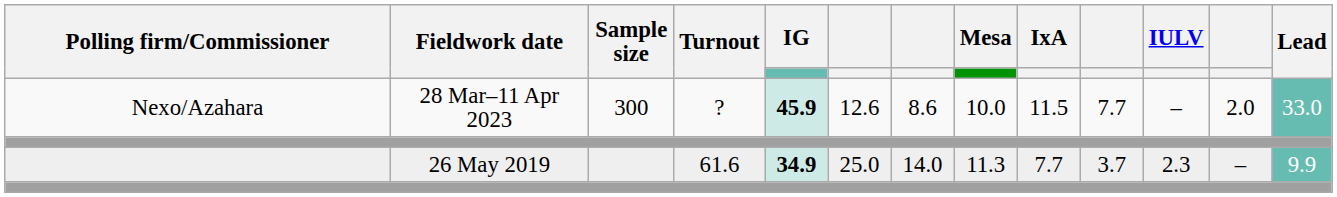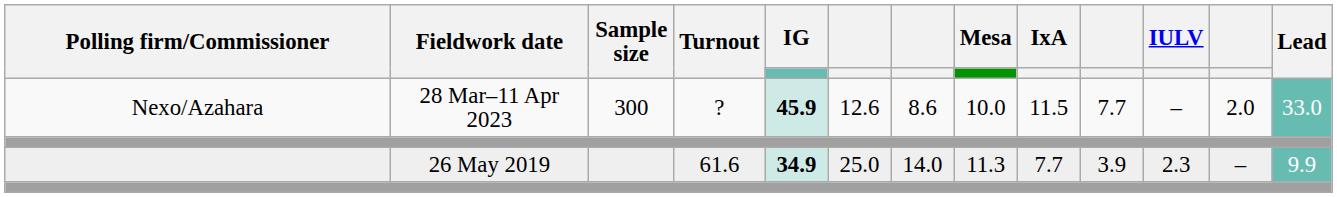26 May 2019 | column 10: 3.7 -> 3.9
